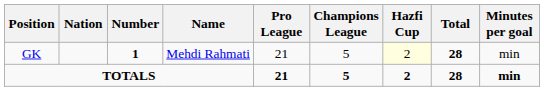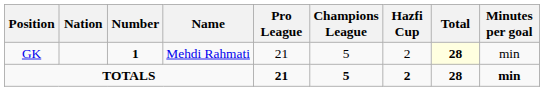GK | Hazfi Cup: lightyellow background -> no background
GK | Total: no background -> lightyellow background
